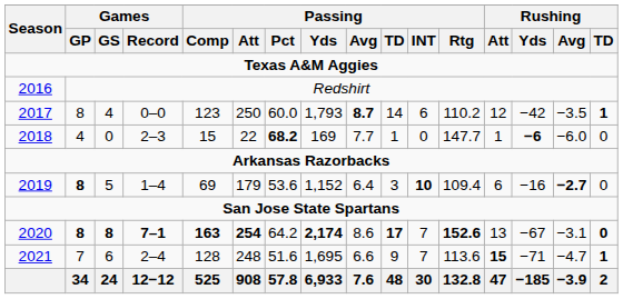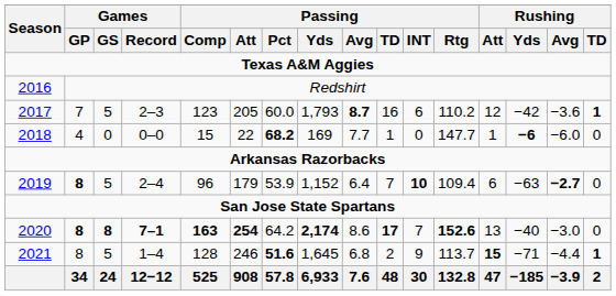2017 | Games / GP: 8 -> 7
2017 | Games / GS: 4 -> 5
2017 | Games / Record: 0–0 -> 2–3
2017 | Passing / Att: 250 -> 205
2017 | Passing / TD: 14 -> 16
2017 | Rushing / Avg: −3.5 -> −3.6
2018 | Games / Record: 2–3 -> 0–0
2019 | Games / Record: 1–4 -> 2–4
2019 | Passing / Comp: 69 -> 96
2019 | Passing / Pct: 53.6 -> 53.9
2019 | Passing / TD: 3 -> 7
2019 | Rushing / Yds: −16 -> −63
2020 | Rushing / Yds: −67 -> −40
2020 | Rushing / Avg: −3.1 -> −3.0
2020 | Rushing / TD: bold -> normal
2021 | Games / GP: 7 -> 8
2021 | Games / GS: 6 -> 5
2021 | Games / Record: 2–4 -> 1–4
2021 | Passing / Att: 248 -> 246
2021 | Passing / Pct: normal -> bold
2021 | Passing / Yds: 1,695 -> 1,645
2021 | Passing / Avg: 6.6 -> 6.8
2021 | Passing / TD: 9 -> 2
2021 | Passing / INT: 7 -> 9
2021 | Passing / Rtg: 113.6 -> 113.7
2021 | Rushing / Avg: −4.7 -> −4.4
